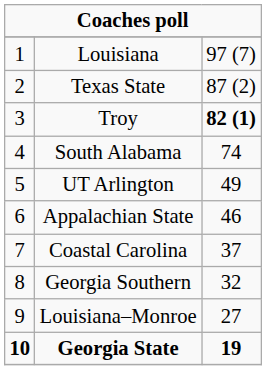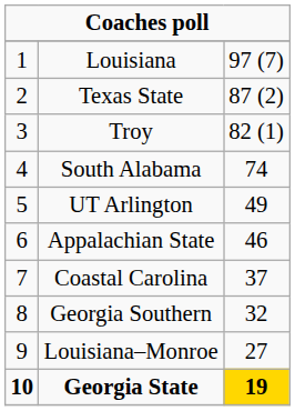Troy | column 3: bold -> normal
Georgia State | column 3: no background -> gold background
